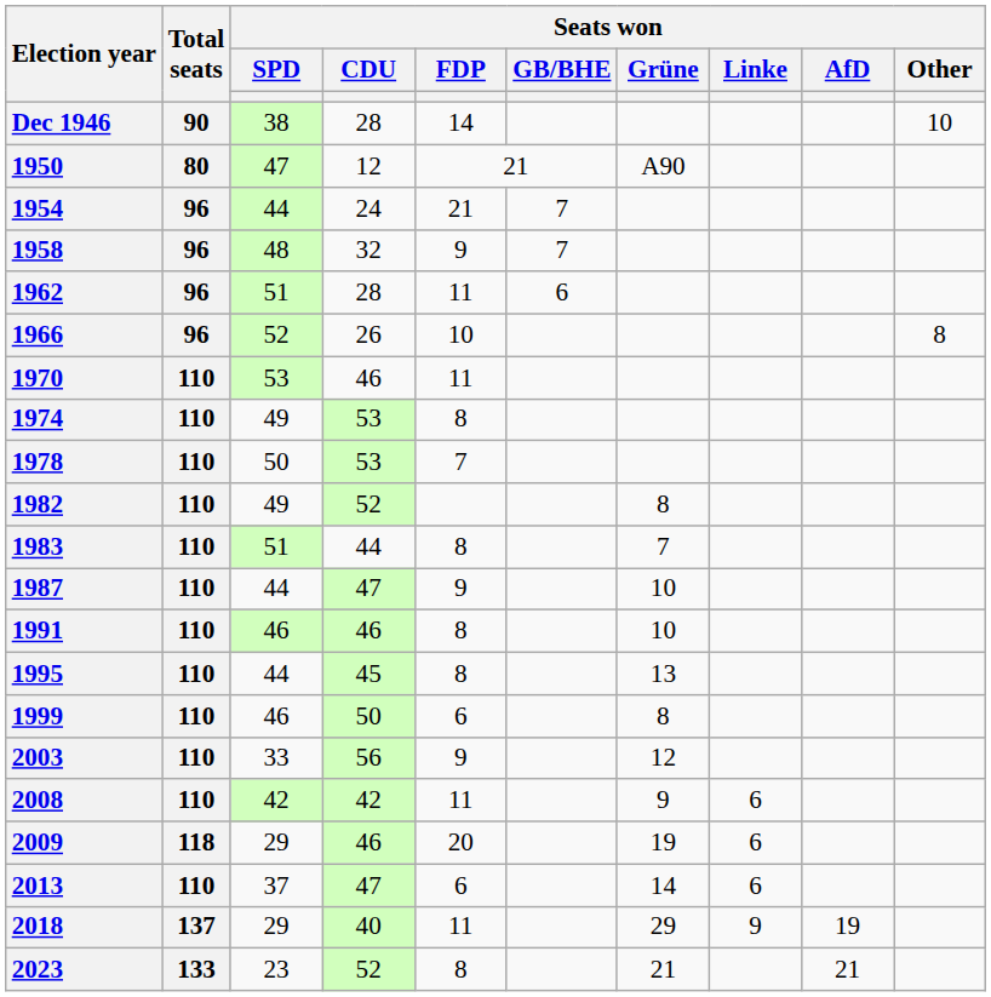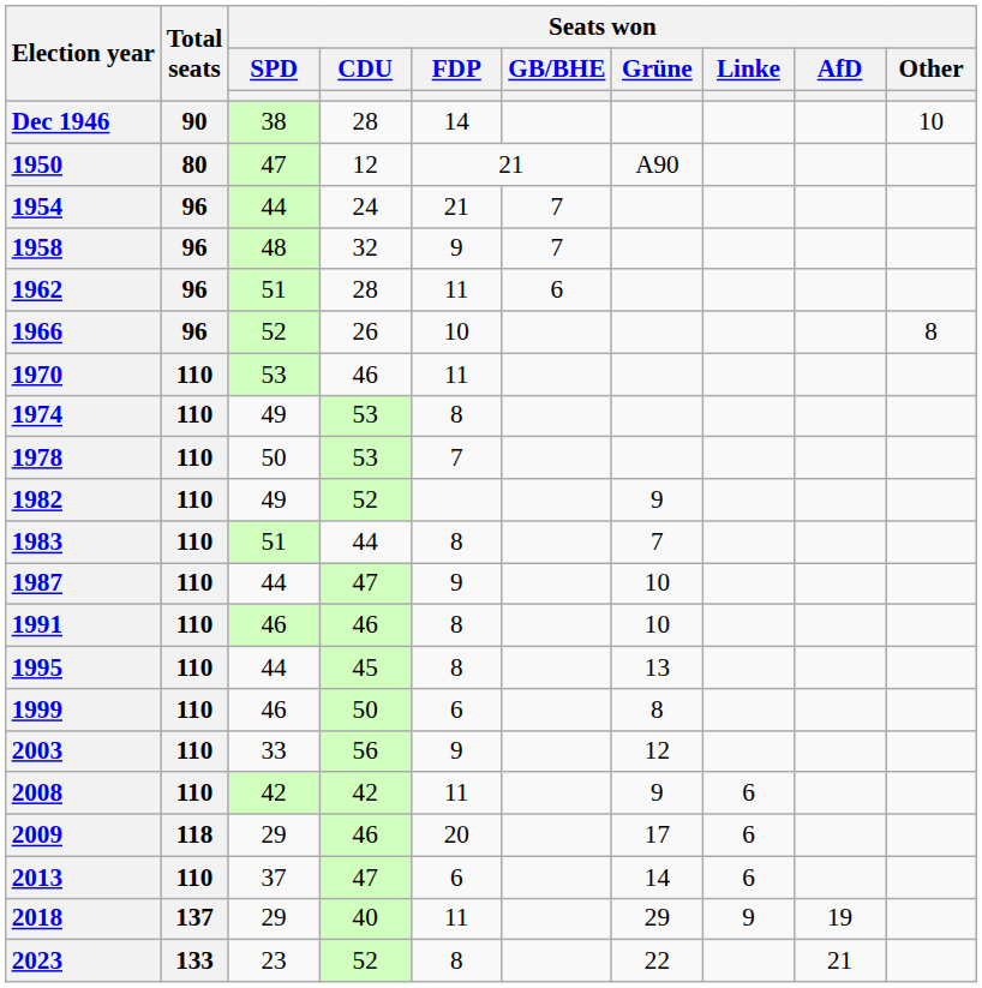1982 | Seats won / Grüne: 8 -> 9
2009 | Seats won / Grüne: 19 -> 17
2023 | Seats won / Grüne: 21 -> 22
